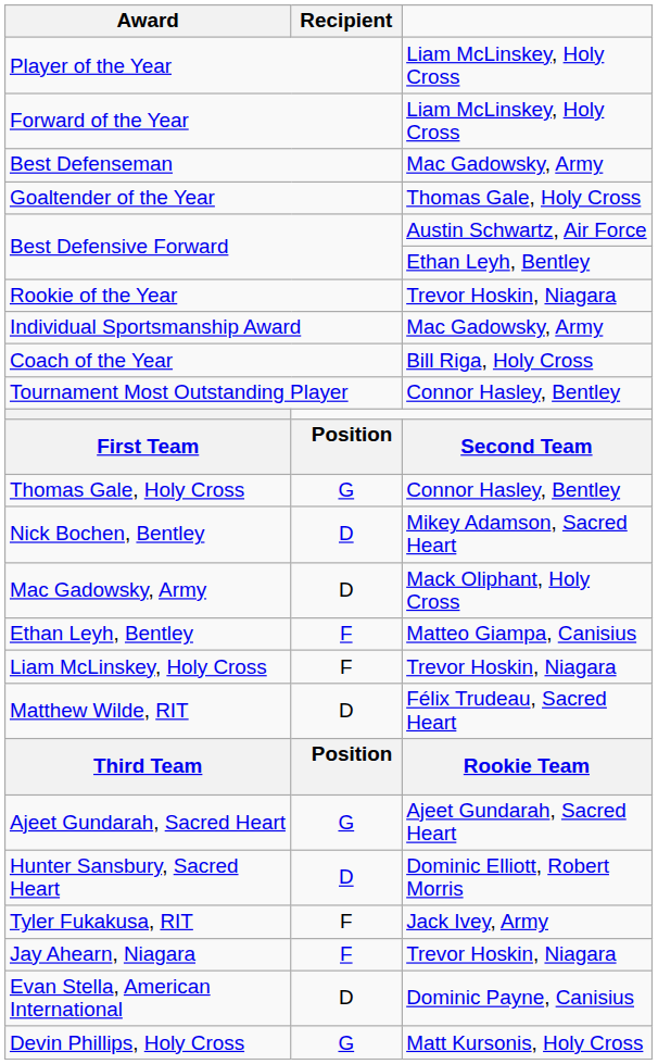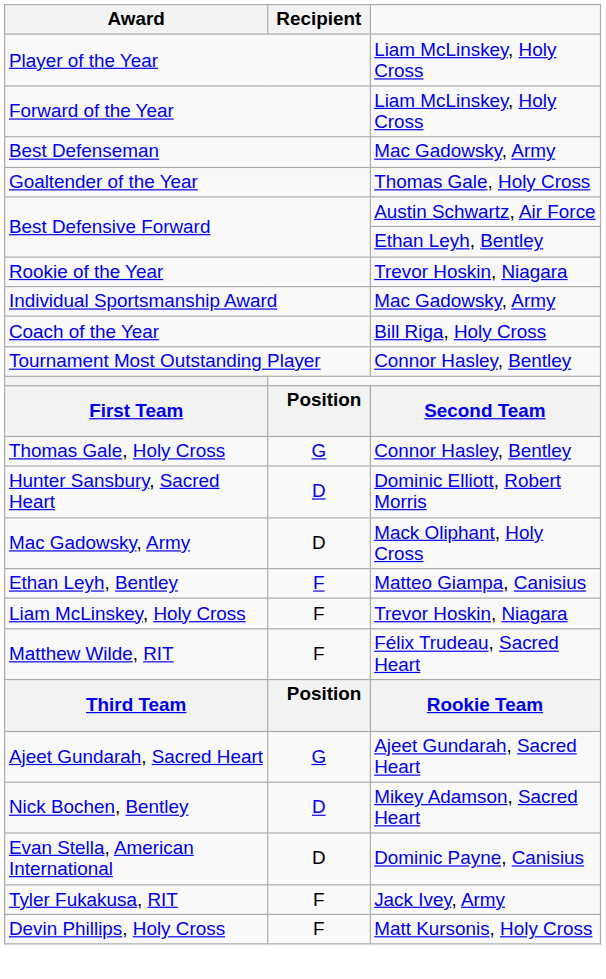rows swapped: Nick Bochen, Bentley <-> Hunter Sansbury, Sacred Heart
Matthew Wilde, RIT | Recipient: D -> F
rows swapped: Evan Stella, American International <-> Tyler Fukakusa, RIT
- row: Jay Ahearn, Niagara | F | Trevor Hoskin, Niagara
Devin Phillips, Holy Cross | Recipient: G -> F
